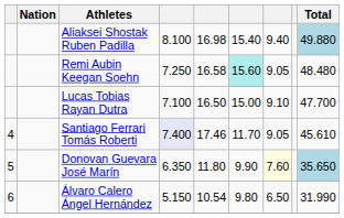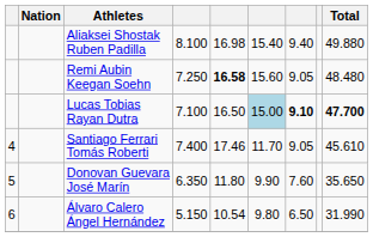Aliaksei Shostak Ruben Padilla | Total: lightblue background -> no background
Remi Aubin Keegan Soehn | column 5: normal -> bold
Remi Aubin Keegan Soehn | column 6: paleturquoise background -> no background
Lucas Tobias Rayan Dutra | column 6: no background -> lightblue background
Lucas Tobias Rayan Dutra | column 7: normal -> bold
Lucas Tobias Rayan Dutra | Total: normal -> bold
Santiago Ferrari Tomás Roberti | column 4: lavender background -> no background
Donovan Guevara José Marín | column 7: lightyellow background -> no background
Donovan Guevara José Marín | Total: lightblue background -> no background
